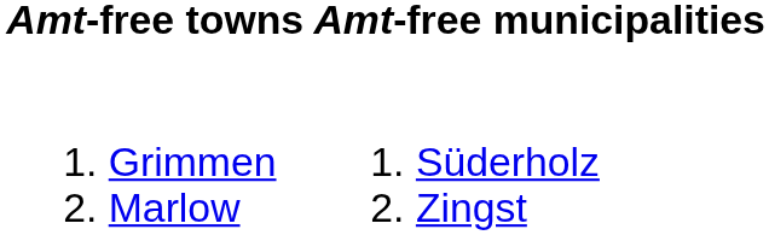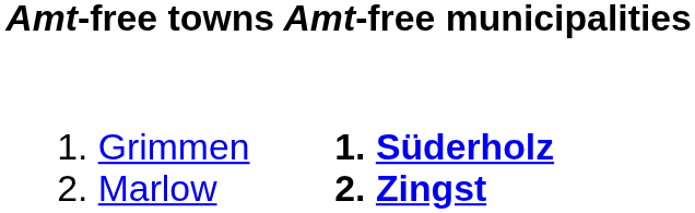Grimmen Marlow | Amt-free municipalities: normal -> bold
